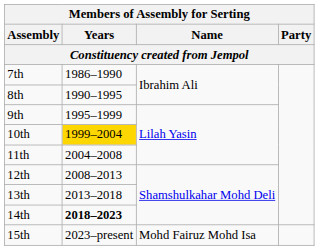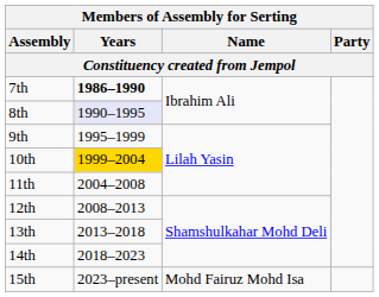7th | Years: normal -> bold
8th | Years: no background -> lavender background
14th | Years: bold -> normal
